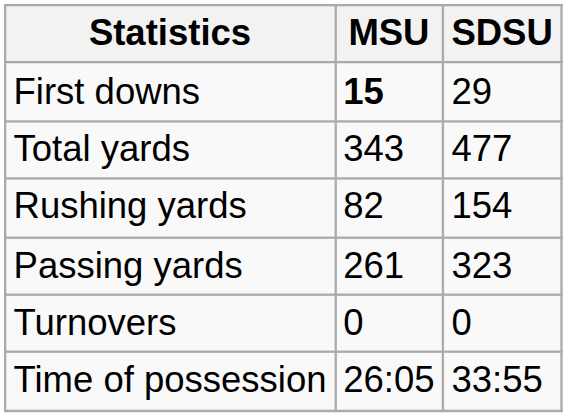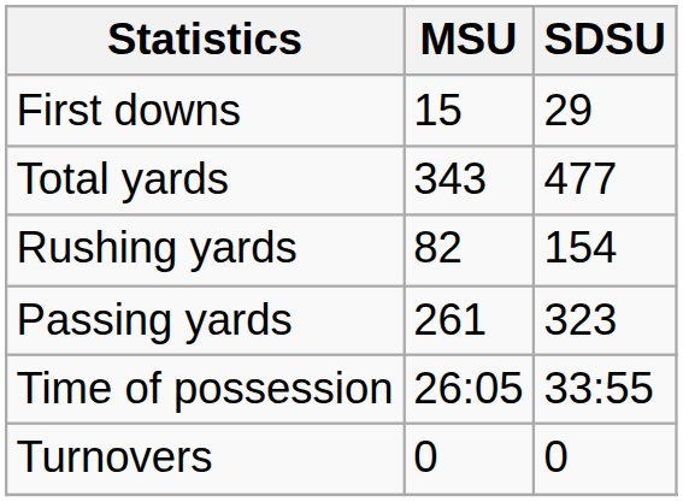First downs | MSU: bold -> normal
rows swapped: Turnovers <-> Time of possession
